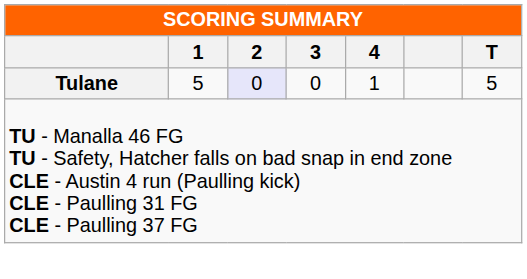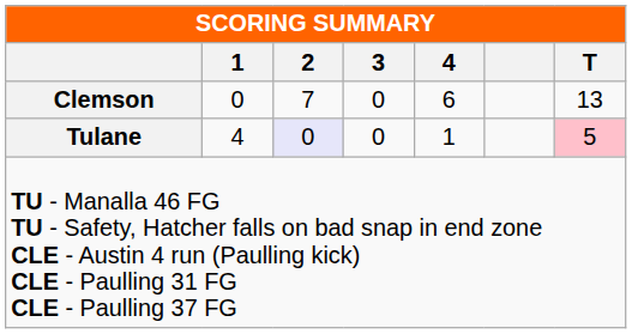+ row: Clemson | 0 | 7 | 0 | 6 | 13
Tulane | 1: 5 -> 4
Tulane | T: no background -> pink background
